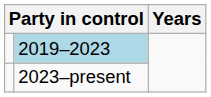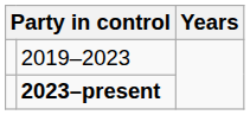2019–2023 | column 2: lightblue background -> no background
2023–present | column 2: normal -> bold
